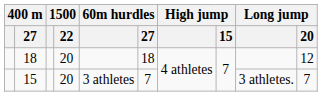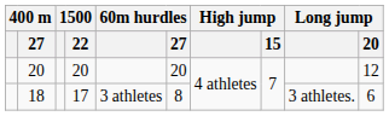row 3 | 400 m / 27: 18 -> 20
row 3 | 60m hurdles / 27: 18 -> 20
row 4 | 400 m / 27: 15 -> 18
row 4 | 1500 / 22: 20 -> 17
row 4 | 60m hurdles / 27: 7 -> 8
row 4 | Long jump / 20: 7 -> 6
